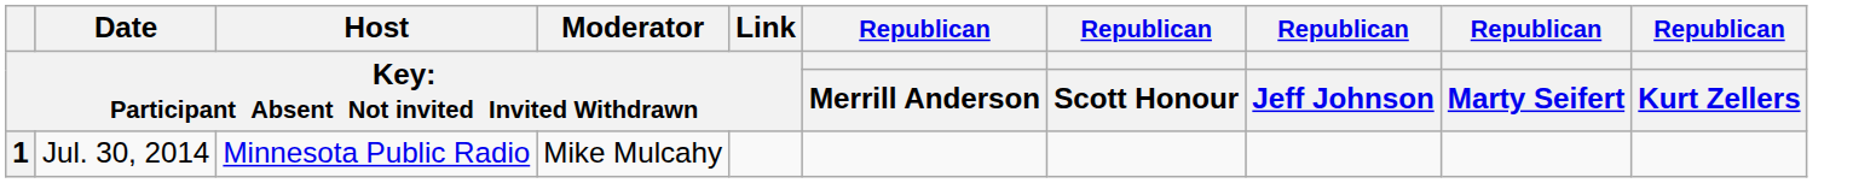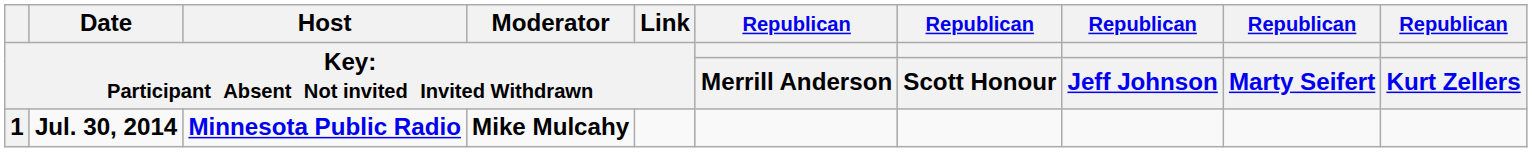1 | column 2: normal -> bold
1 | column 3: normal -> bold
1 | column 4: normal -> bold
